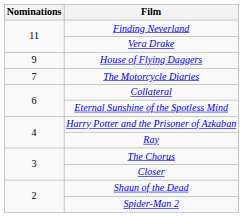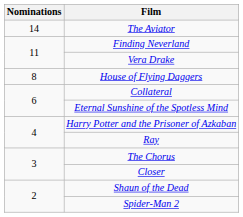+ row: 14 | The Aviator
House of Flying Daggers | Nominations: 9 -> 8
- row: 7 | The Motorcycle Diaries
